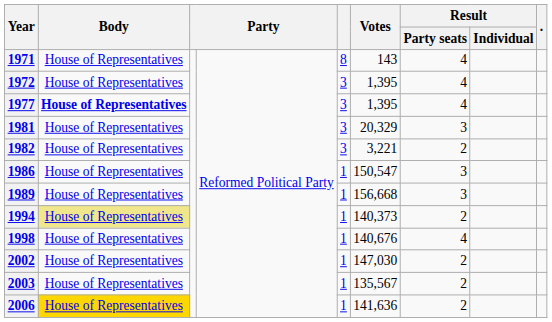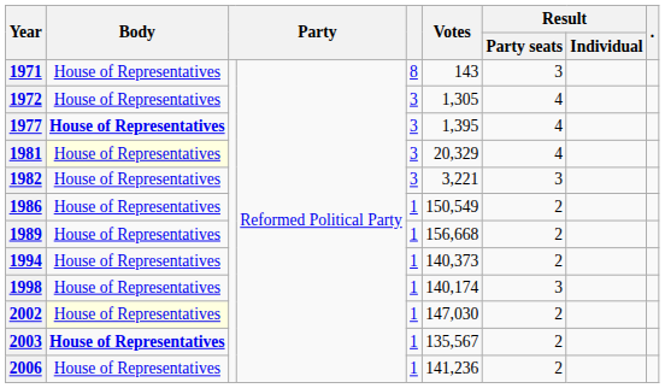1971 | Result / Party seats: 4 -> 3
1972 | Votes: 1,395 -> 1,305
1981 | Body: no background -> lightyellow background
1981 | Result / Party seats: 3 -> 4
1982 | Result / Party seats: 2 -> 3
1986 | Votes: 150,547 -> 150,549
1986 | Result / Party seats: 3 -> 2
1989 | Result / Party seats: 3 -> 2
1994 | Body: khaki background -> no background
1998 | Votes: 140,676 -> 140,174
1998 | Result / Party seats: 4 -> 3
2002 | Body: no background -> lightyellow background
2003 | Body: normal -> bold
2006 | Body: gold background -> no background
2006 | Votes: 141,636 -> 141,236
